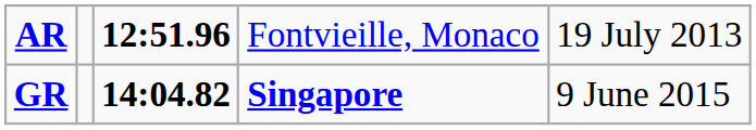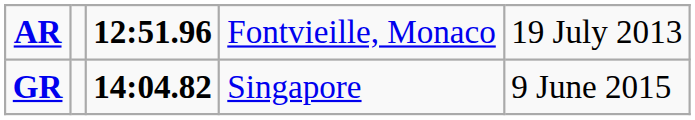GR | column 4: bold -> normal
